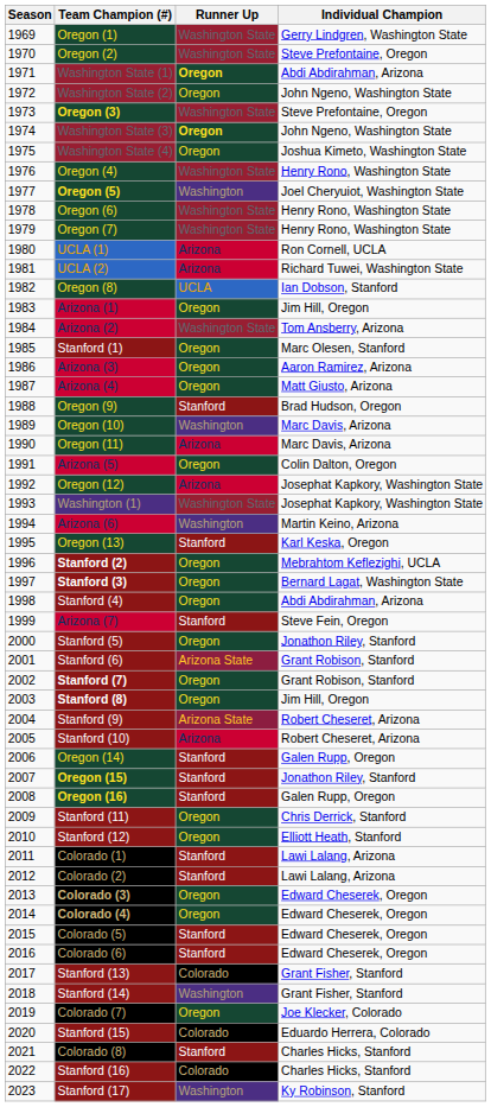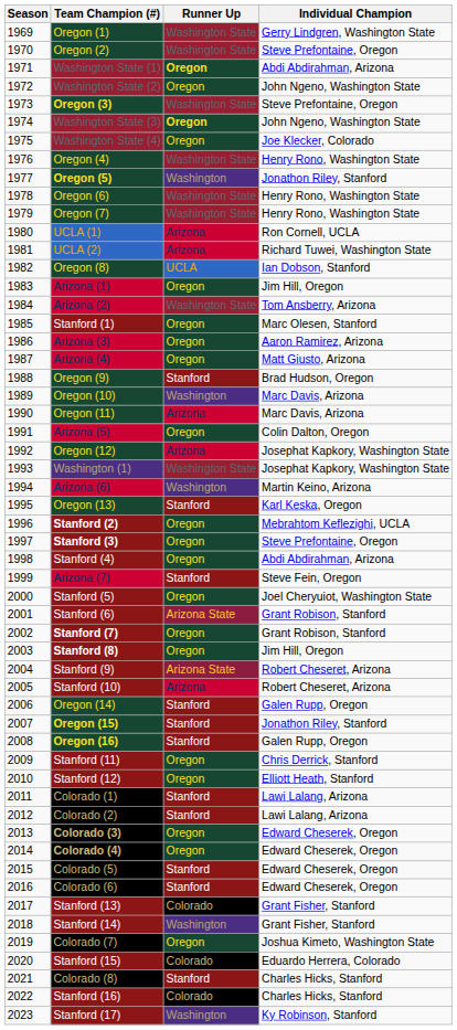Washington State (4) | Individual Champion: Joshua Kimeto, Washington State -> Joe Klecker, Colorado
Oregon (5) | Individual Champion: Joel Cheryuiot, Washington State -> Jonathon Riley, Stanford
Stanford (3) | Individual Champion: Bernard Lagat, Washington State -> Steve Prefontaine, Oregon
Stanford (5) | Individual Champion: Jonathon Riley, Stanford -> Joel Cheryuiot, Washington State
Colorado (7) | Individual Champion: Joe Klecker, Colorado -> Joshua Kimeto, Washington State
